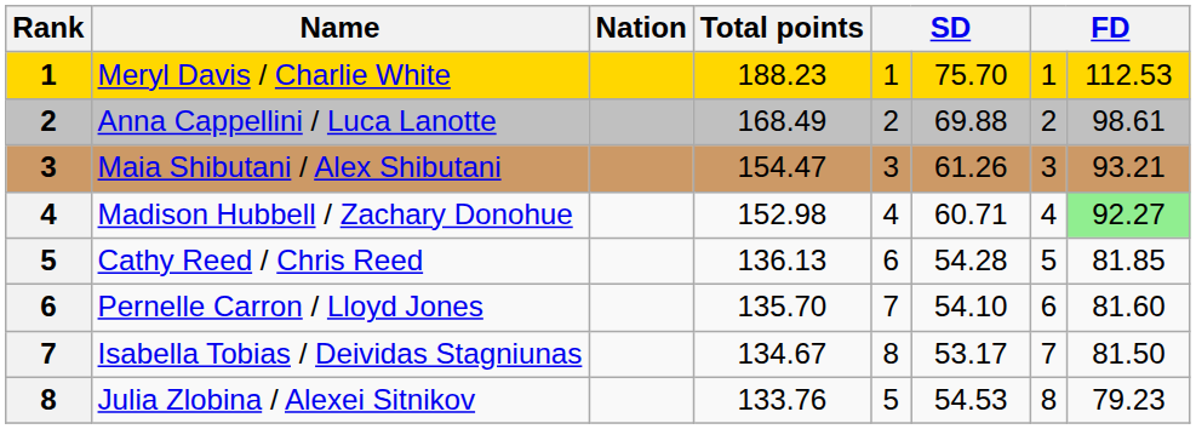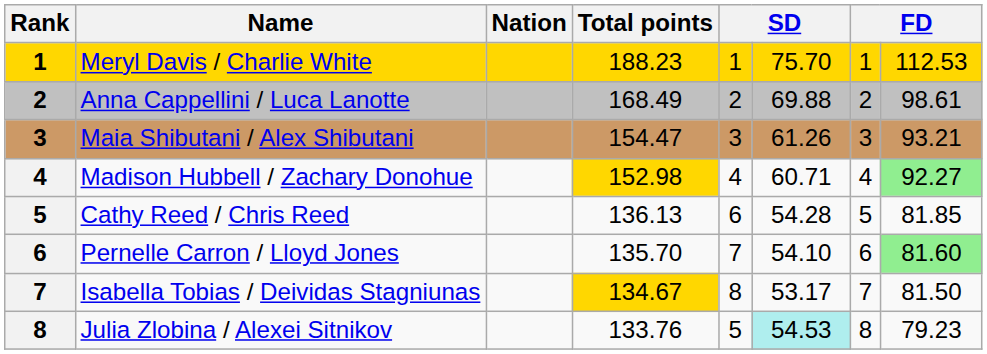Madison Hubbell / Zachary Donohue | Total points: no background -> gold background
Pernelle Carron / Lloyd Jones | column 8: no background -> lightgreen background
Isabella Tobias / Deividas Stagniunas | Total points: no background -> gold background
Julia Zlobina / Alexei Sitnikov | column 6: no background -> paleturquoise background
